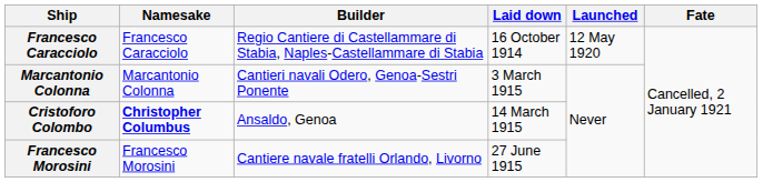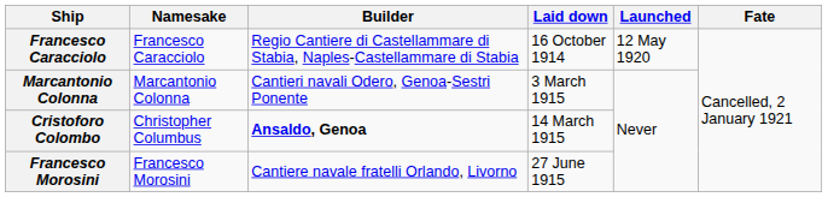Cristoforo Colombo | Namesake: bold -> normal
Cristoforo Colombo | Builder: normal -> bold
